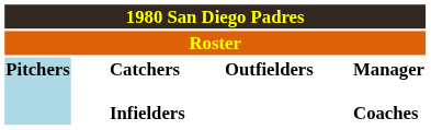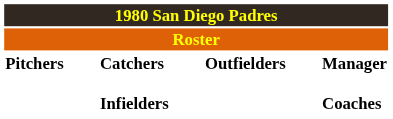Pitchers | column 1: lightblue background -> no background
